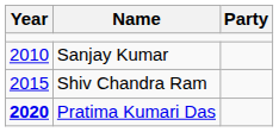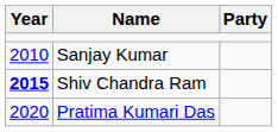Shiv Chandra Ram | Year: normal -> bold
Pratima Kumari Das | Year: bold -> normal
